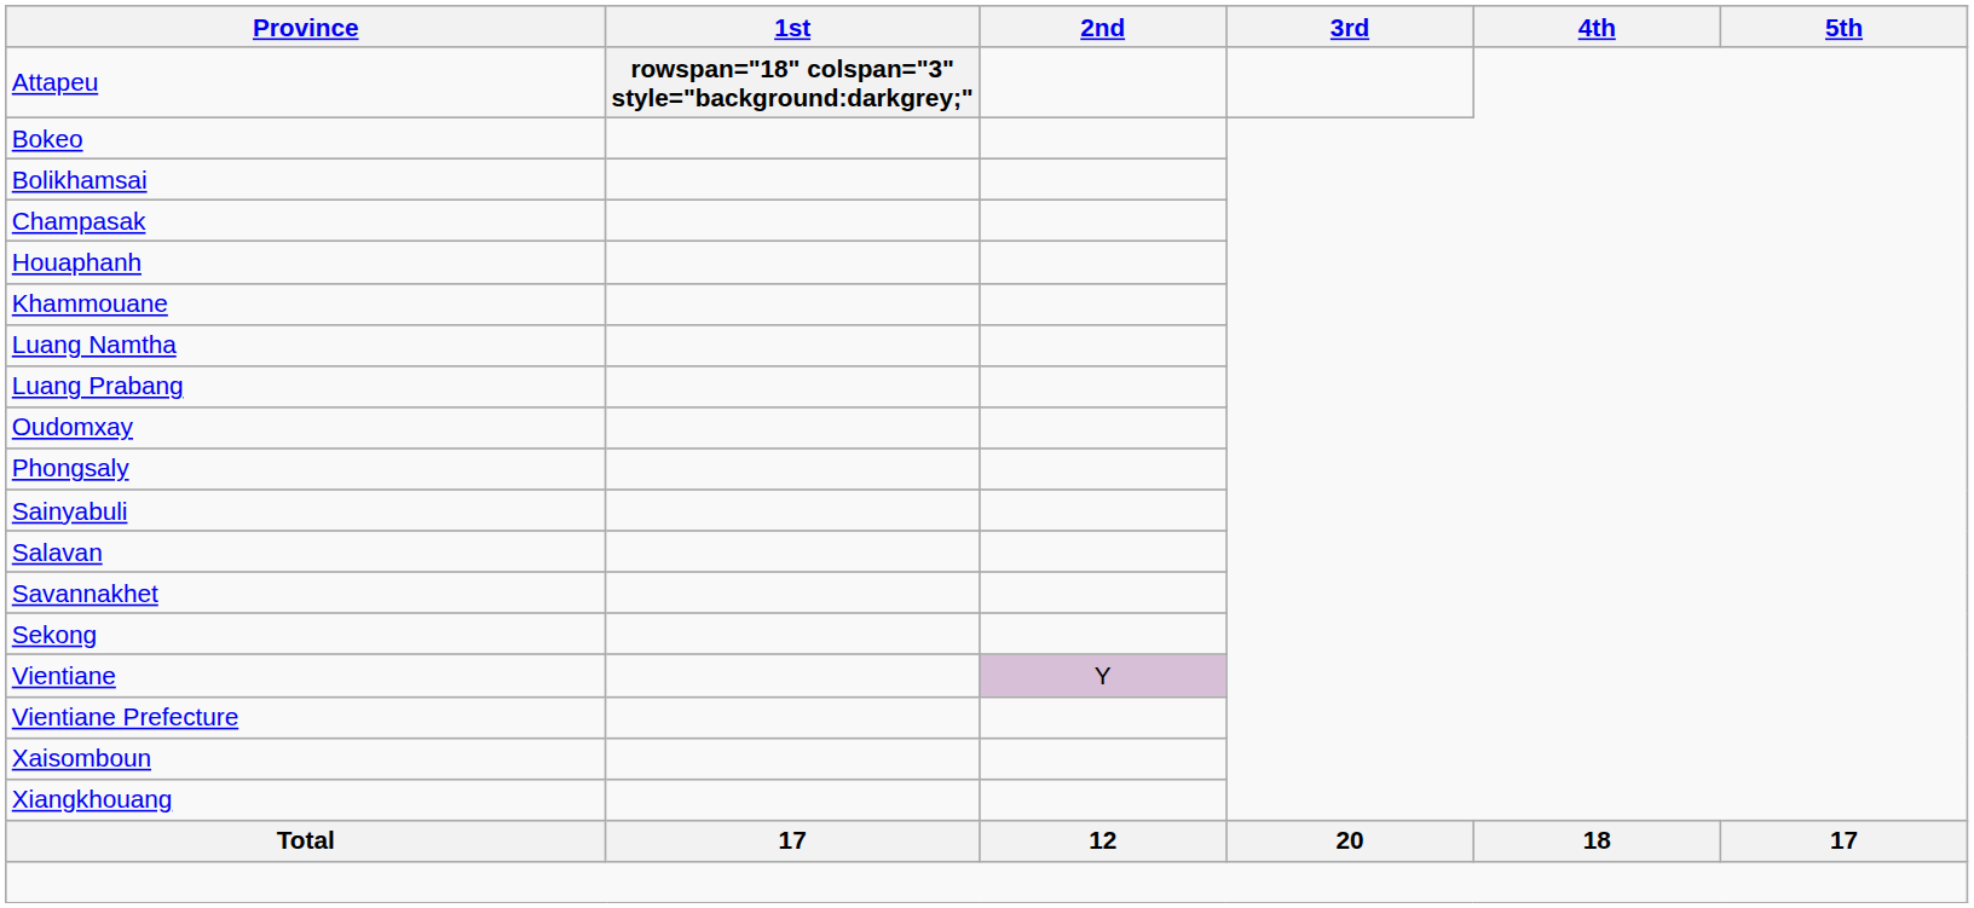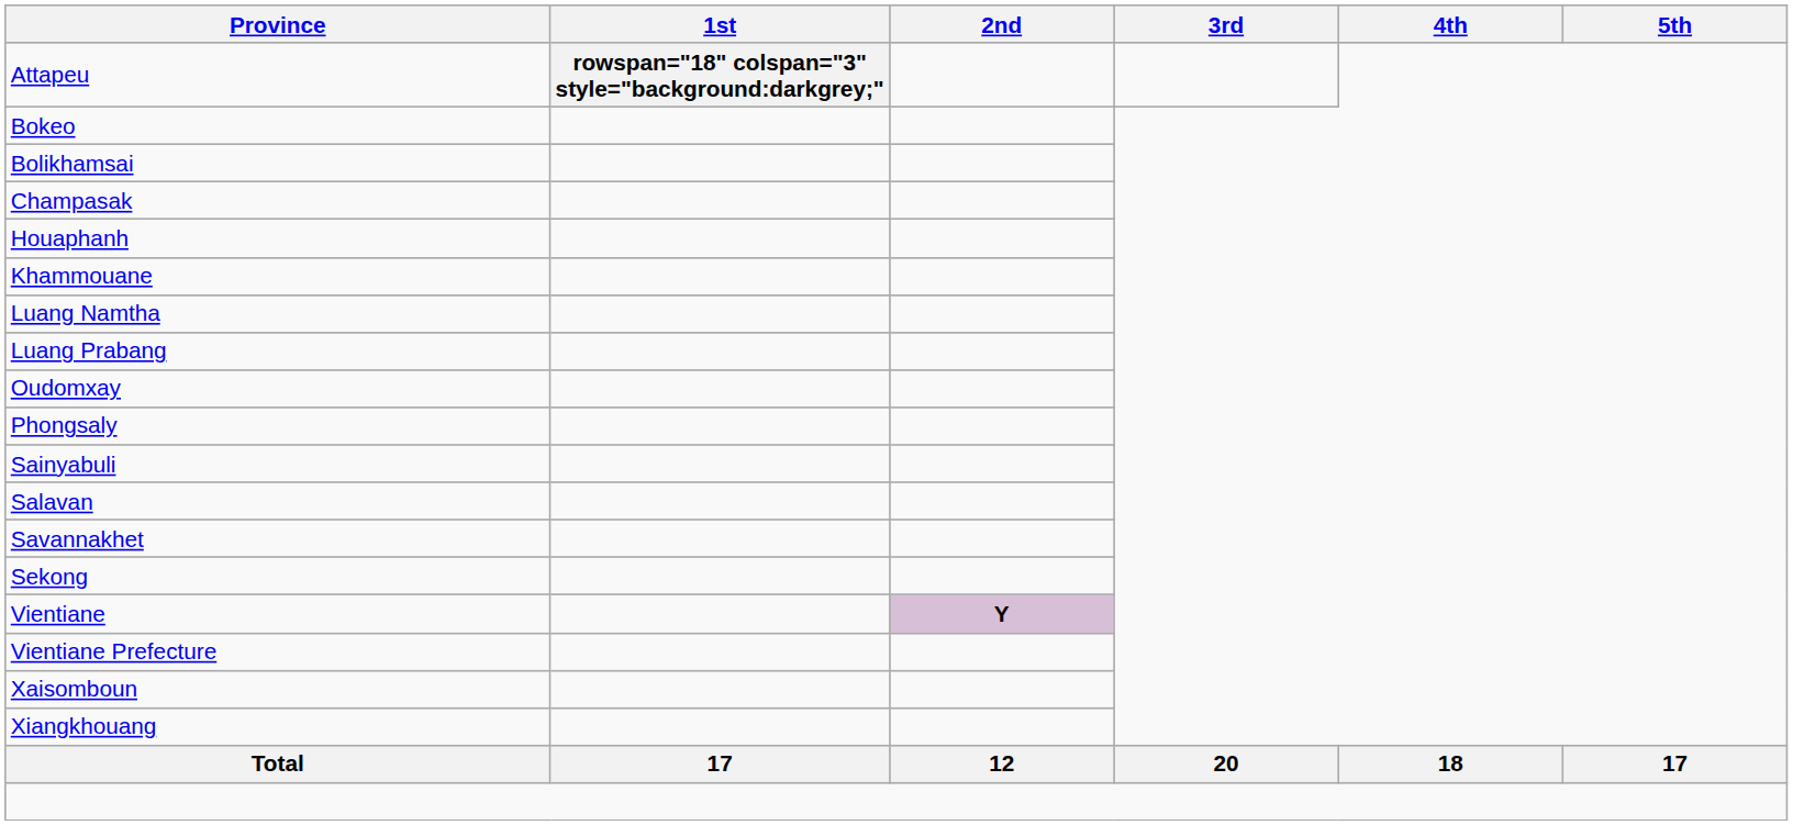Vientiane | 2nd: normal -> bold
